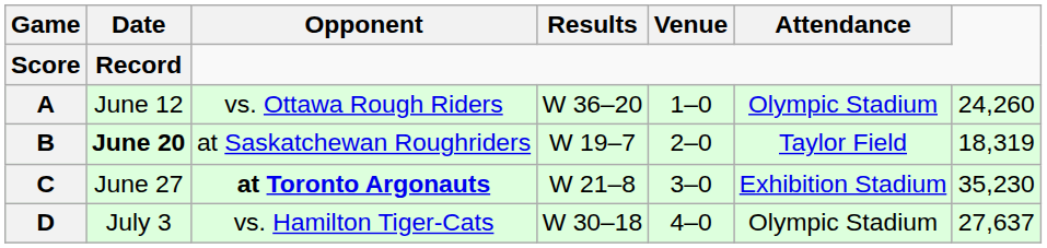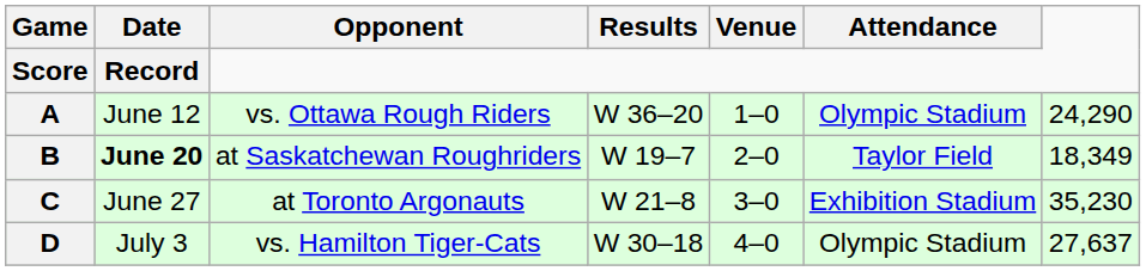A | column 7: 24,260 -> 24,290
B | column 7: 18,319 -> 18,349
C | Opponent: bold -> normal
